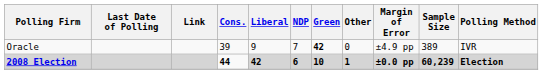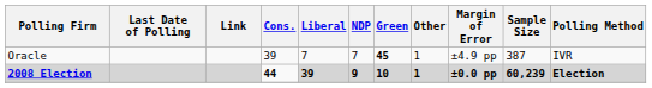Oracle | Liberal: 9 -> 7
Oracle | Green: 42 -> 45
Oracle | Other: 0 -> 1
Oracle | Sample Size: 389 -> 387
2008 Election | Liberal: 42 -> 39
2008 Election | NDP: 6 -> 9
